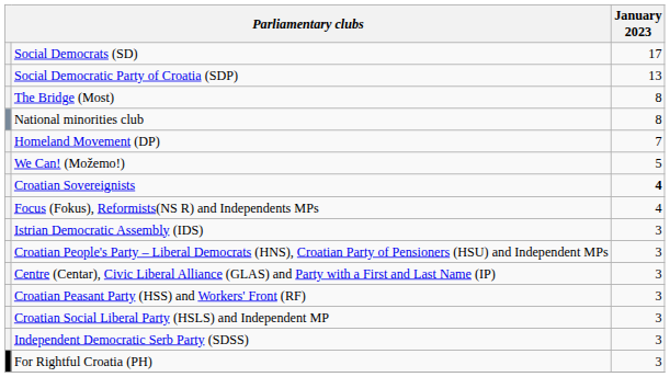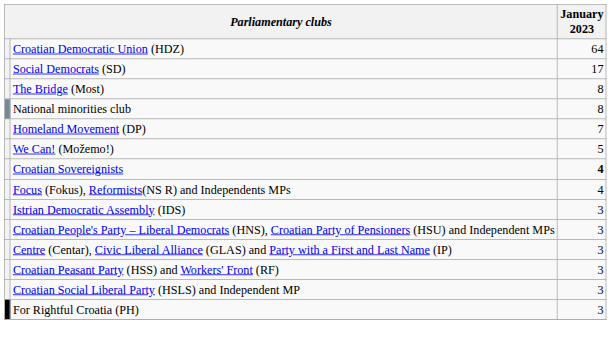+ row: Croatian Democratic Union (HDZ) | 64
- row: Social Democratic Party of Croatia (SDP) | 13
- row: Independent Democratic Serb Party (SDSS) | 3
